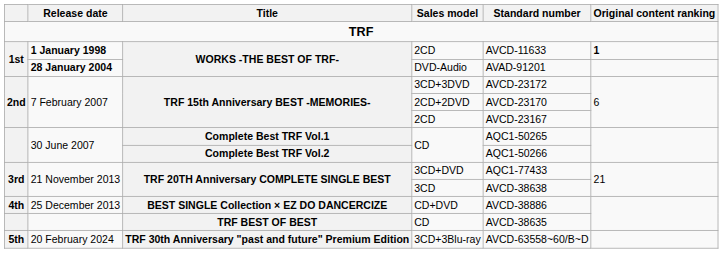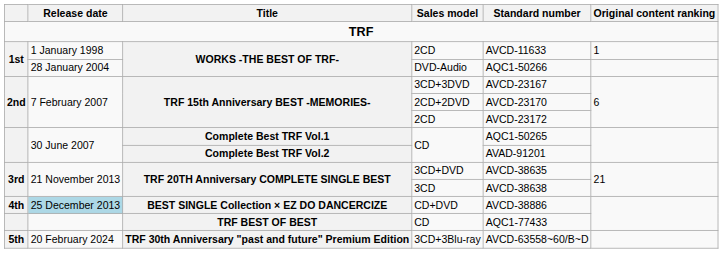WORKS -THE BEST OF TRF- / 2CD | Release date: bold -> normal
WORKS -THE BEST OF TRF- / 2CD | Original content ranking: bold -> normal
DVD-Audio | Release date: bold -> normal
DVD-Audio | Standard number: AVAD-91201 -> AQC1-50266
3CD+3DVD | Standard number: AVCD-23172 -> AVCD-23167
TRF 15th Anniversary BEST -MEMORIES- / 2CD | Standard number: AVCD-23167 -> AVCD-23172
Complete Best TRF Vol.2 / CD | Standard number: AQC1-50266 -> AVAD-91201
3CD+DVD | Standard number: AQC1-77433 -> AVCD-38635
CD+DVD | Release date: no background -> lightblue background
TRF BEST OF BEST / CD | Standard number: AVCD-38635 -> AQC1-77433
